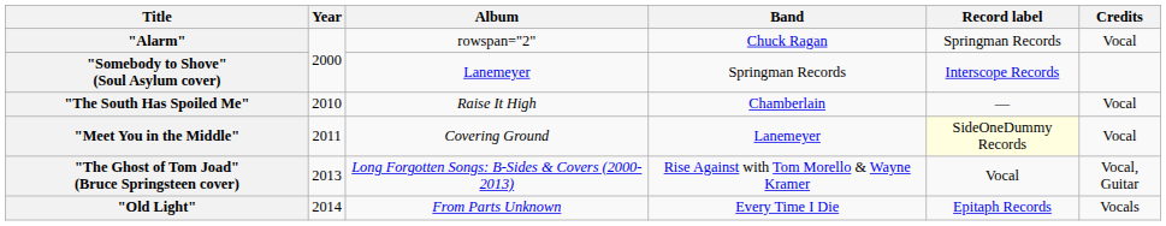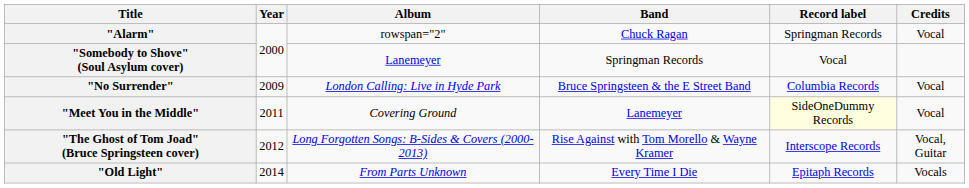"Somebody to Shove" (Soul Asylum cover) | Record label: Interscope Records -> Vocal
+ row: "No Surrender" | 2009 | London Calling: Live in Hyde Park | Bruce Springsteen & the E Street Band | Columbia Records | Vocal
- row: "The South Has Spoiled Me" | 2010 | Raise It High | Chamberlain | — | Vocal
"The Ghost of Tom Joad" (Bruce Springsteen cover) | Year: 2013 -> 2012
"The Ghost of Tom Joad" (Bruce Springsteen cover) | Record label: Vocal -> Interscope Records
